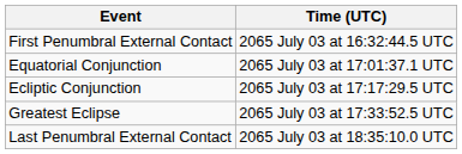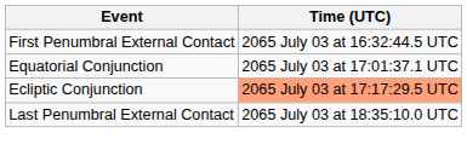Ecliptic Conjunction | Time (UTC): no background -> lightsalmon background
- row: Greatest Eclipse | 2065 July 03 at 17:33:52.5 UTC
